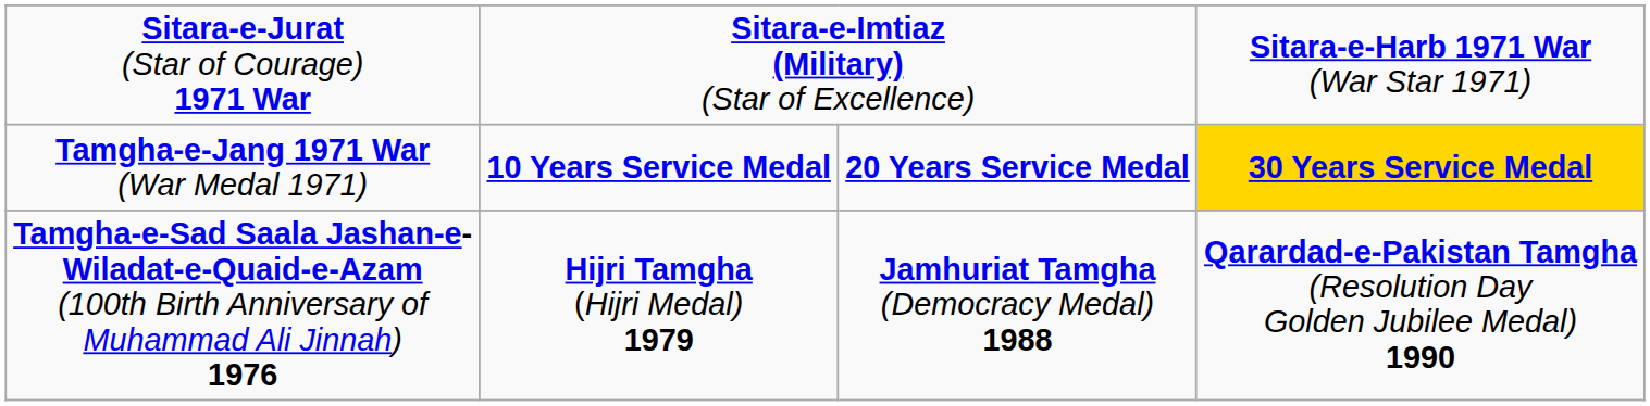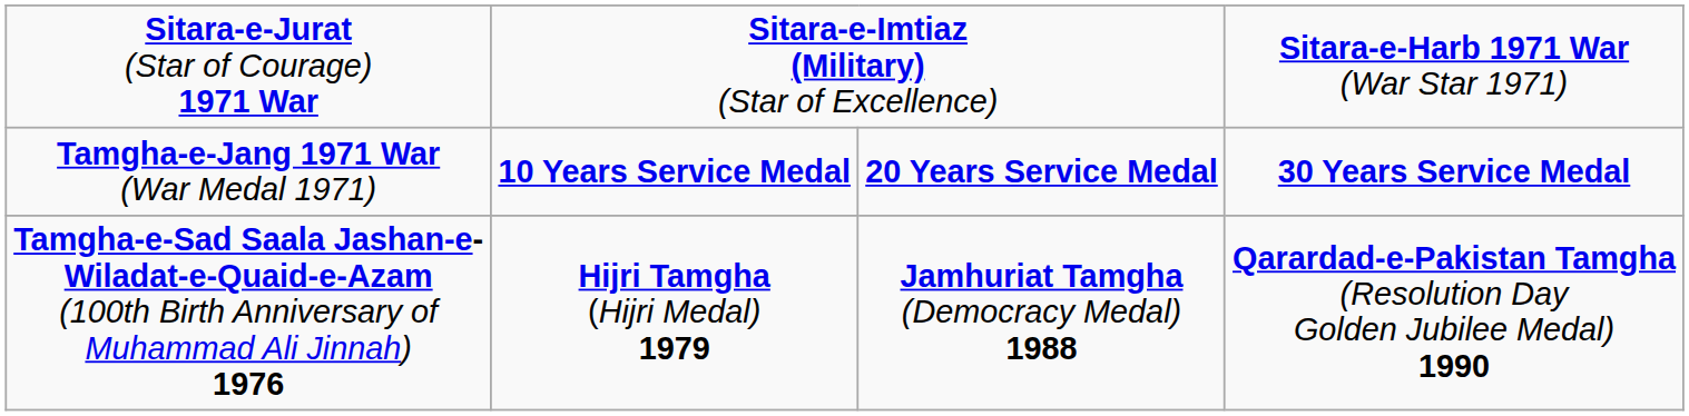Tamgha-e-Jang 1971 War (War Medal 1971) | column 4: gold background -> no background
